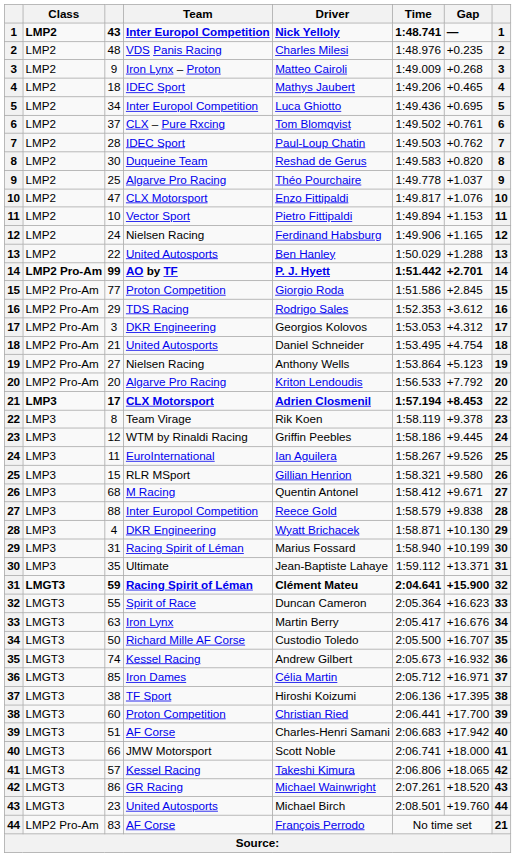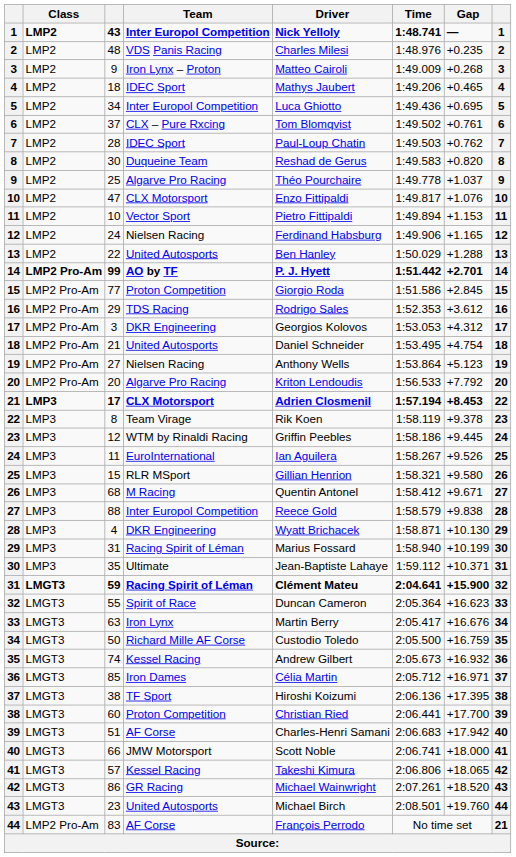row 31 | Gap: +13.371 -> +10.371
row 35 | Gap: +16.707 -> +16.759
